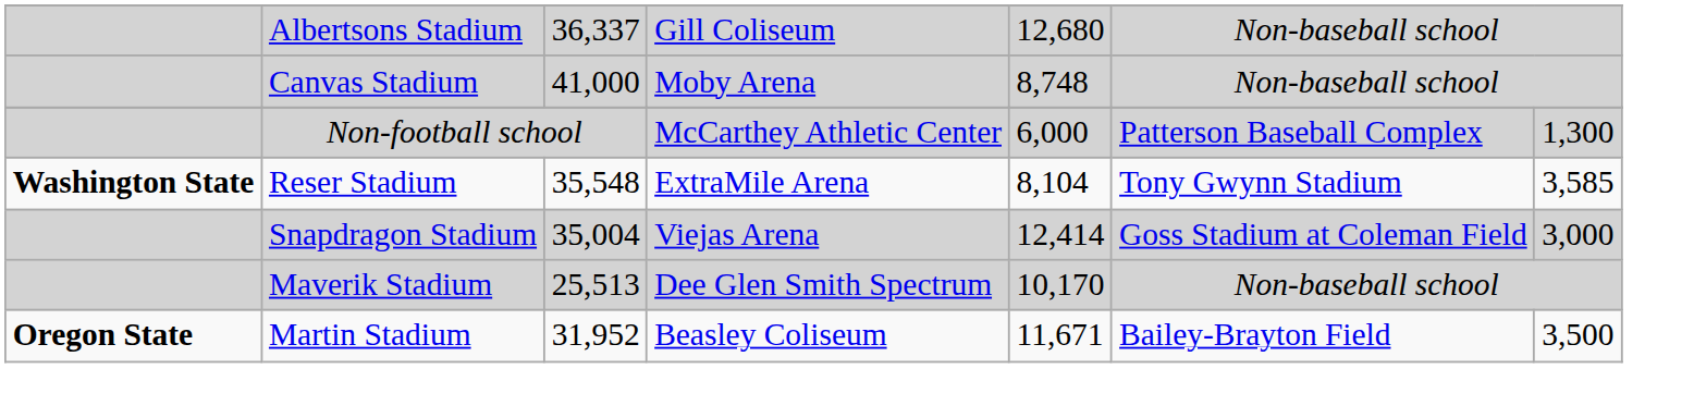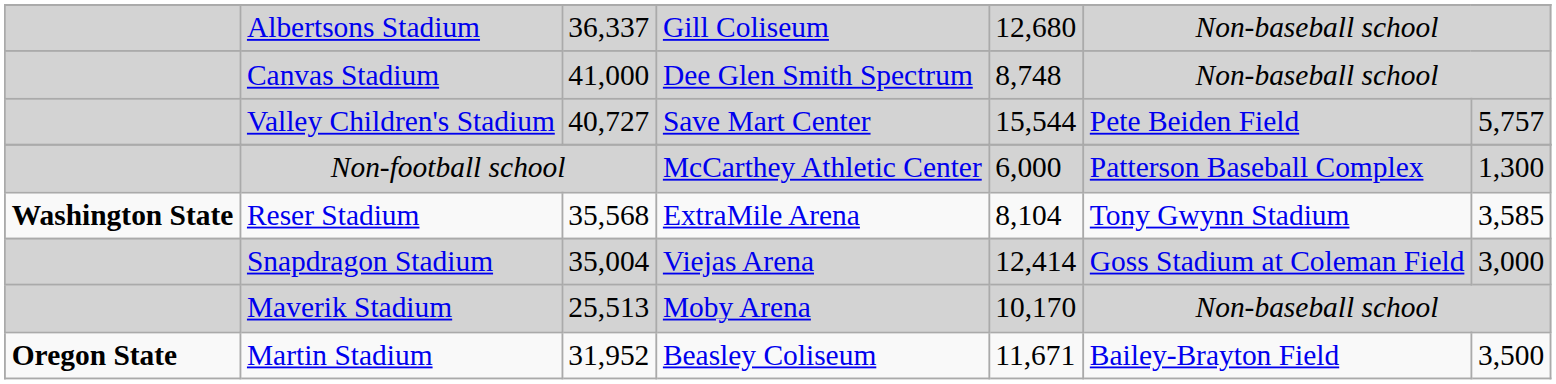Canvas Stadium | column 4: Moby Arena -> Dee Glen Smith Spectrum
+ row: Valley Children's Stadium | 40,727 | Save Mart Center | 15,544 | Pete Beiden Field | 5,757
Reser Stadium | column 3: 35,548 -> 35,568
Maverik Stadium | column 4: Dee Glen Smith Spectrum -> Moby Arena
